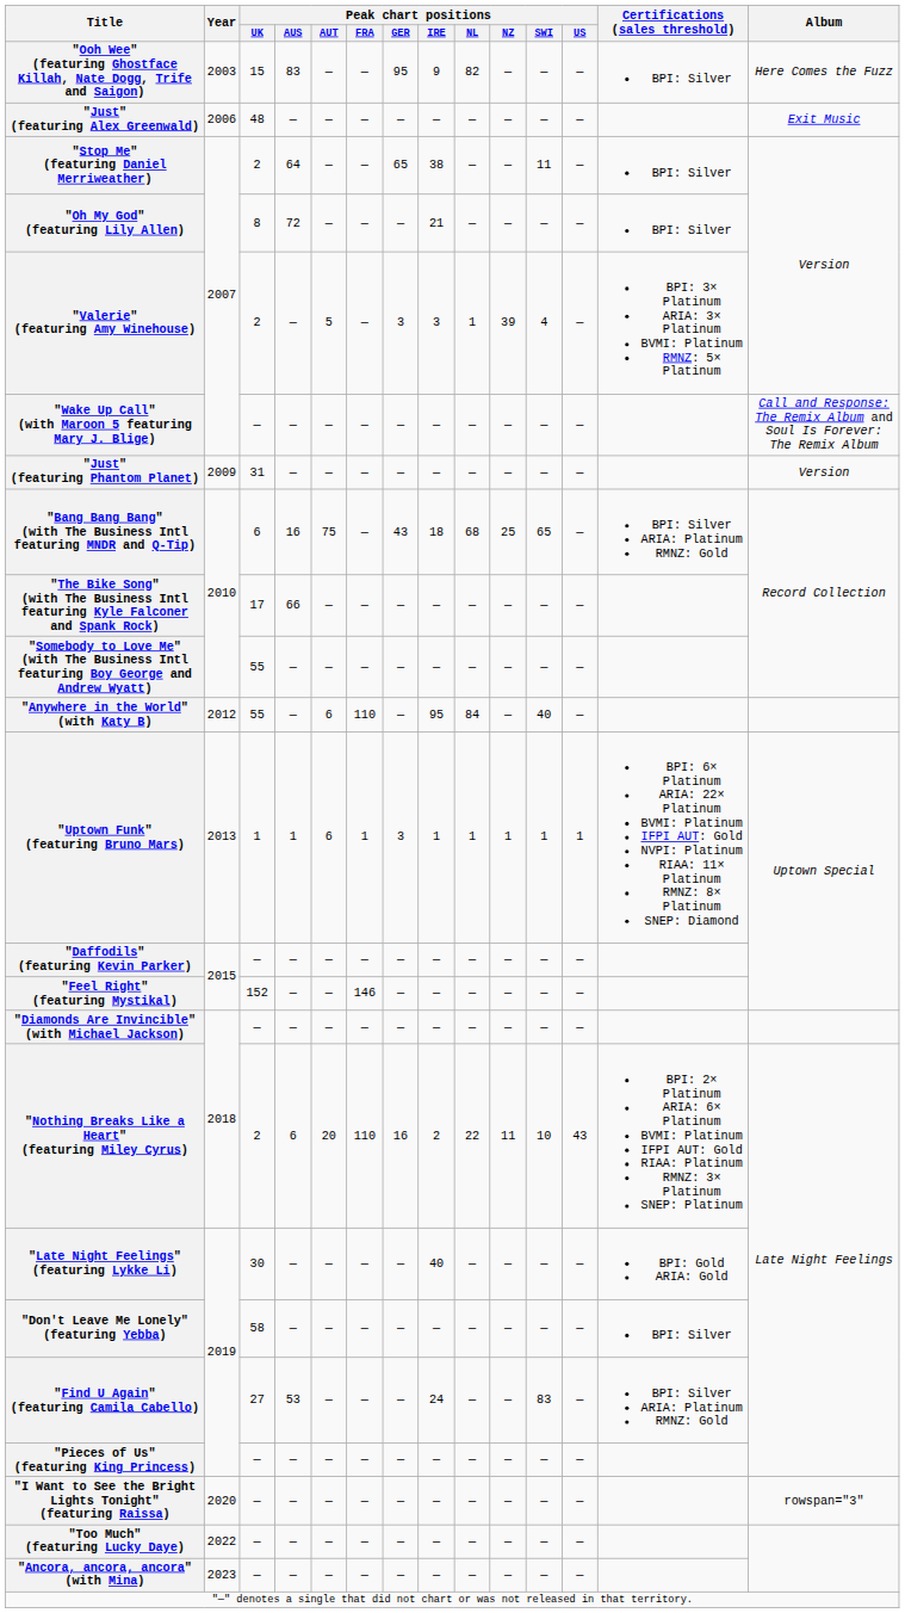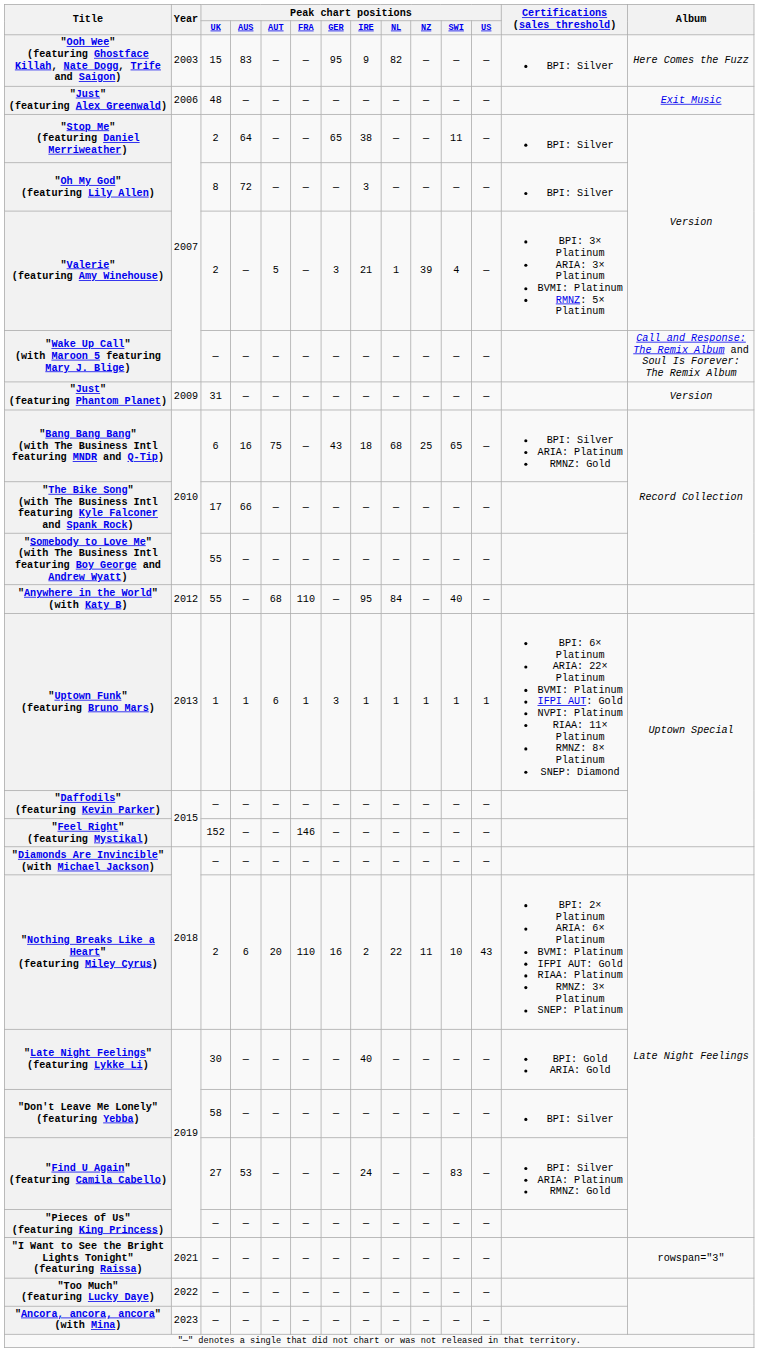"Oh My God" (featuring Lily Allen) | Peak chart positions / IRE: 21 -> 3
"Valerie" (featuring Amy Winehouse) | Peak chart positions / IRE: 3 -> 21
"Anywhere in the World" (with Katy B) | Peak chart positions / AUT: 6 -> 68
"I Want to See the Bright Lights Tonight" (featuring Raissa) | Year: 2020 -> 2021
